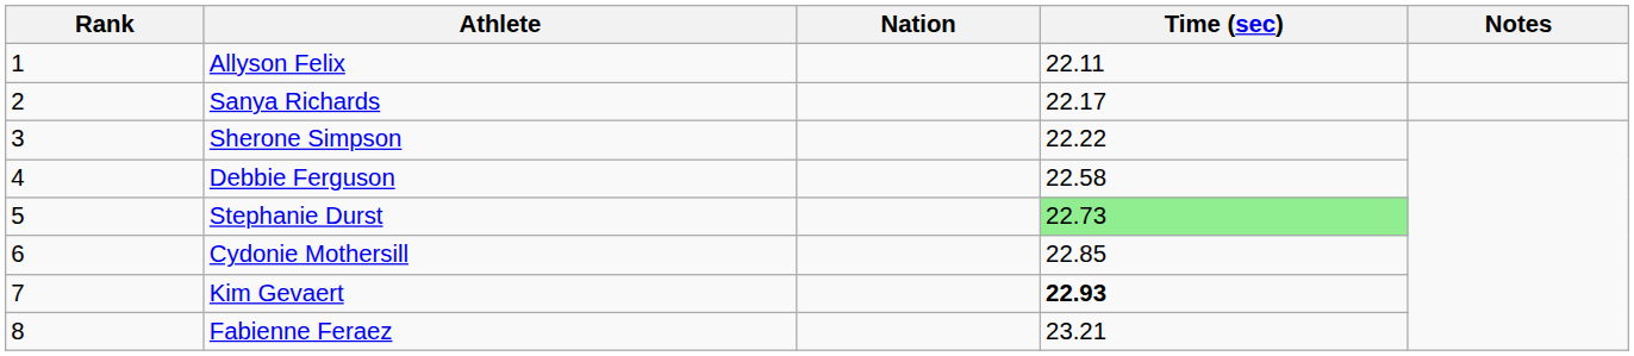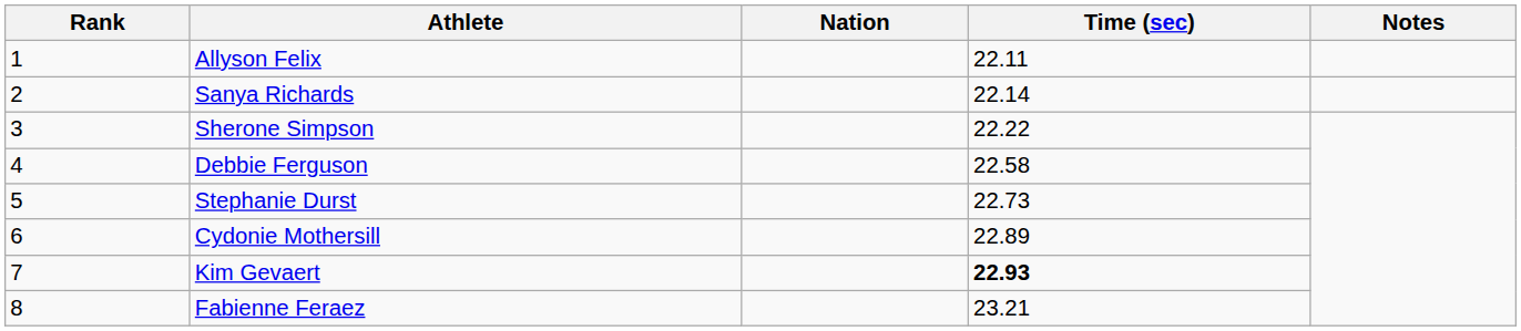Sanya Richards | Time (sec): 22.17 -> 22.14
Stephanie Durst | Time (sec): lightgreen background -> no background
Cydonie Mothersill | Time (sec): 22.85 -> 22.89
